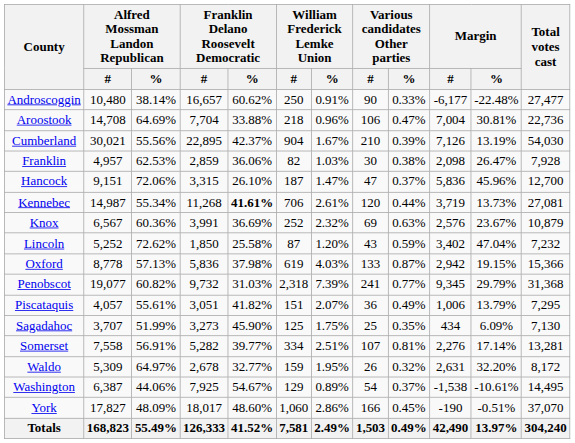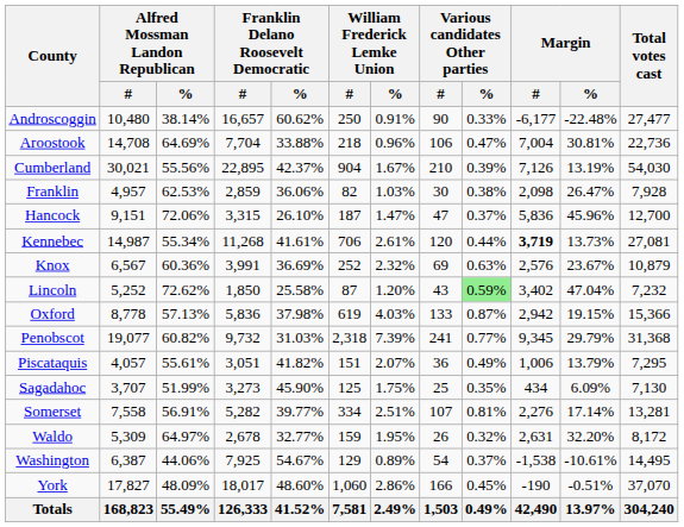Kennebec | Franklin Delano Roosevelt Democratic / %: bold -> normal
Kennebec | Margin / #: normal -> bold
Lincoln | Various candidates Other parties / %: no background -> lightgreen background
